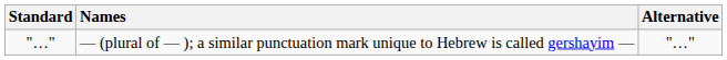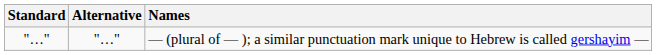columns swapped: Alternative <-> Names
